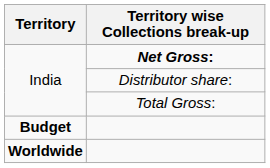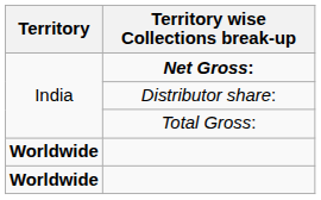row 5 | Territory: Budget -> Worldwide
